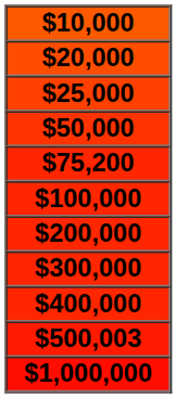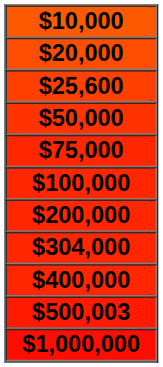row 3 | column 1: $25,000 -> $25,600
row 5 | column 1: $75,200 -> $75,000
row 8 | column 1: $300,000 -> $304,000
